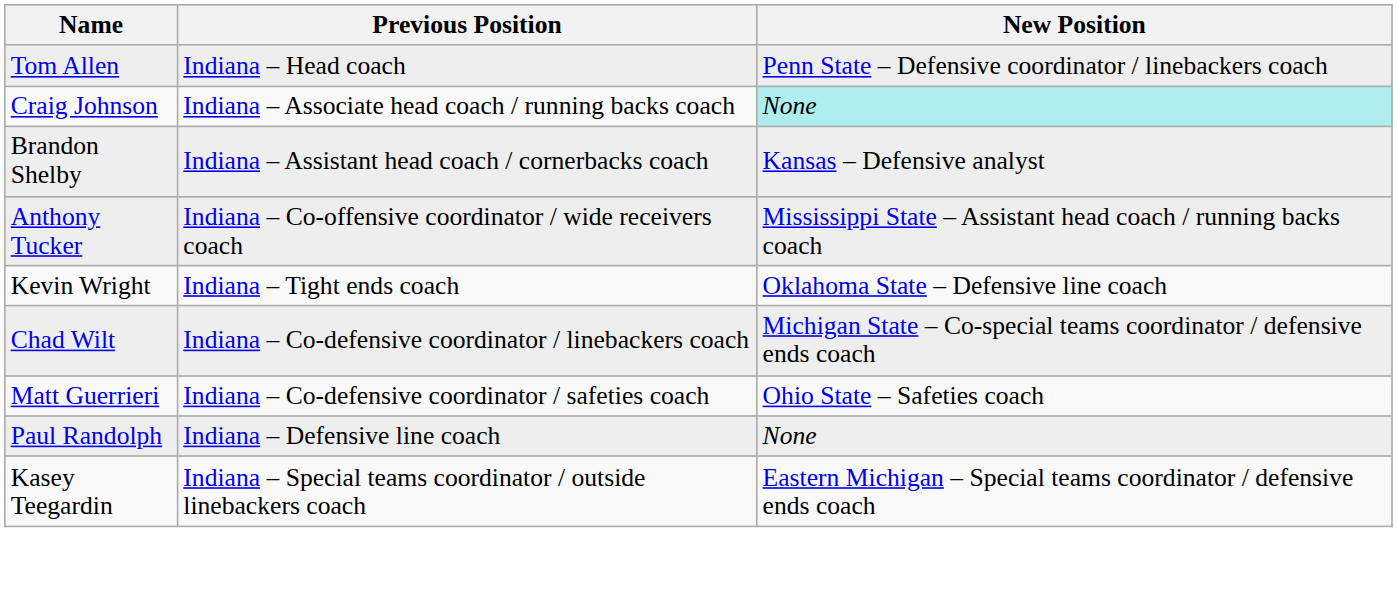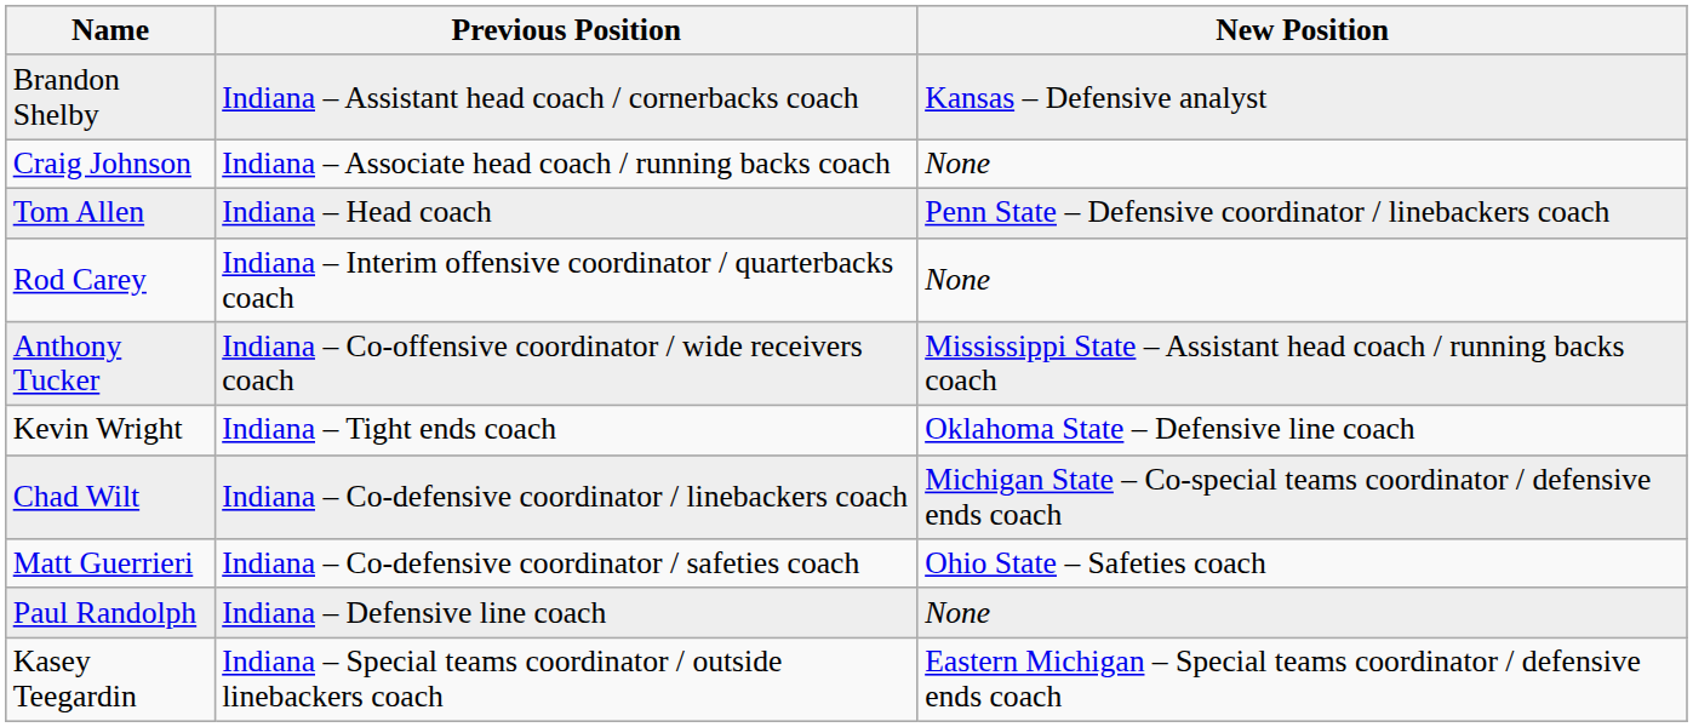rows swapped: Tom Allen <-> Brandon Shelby
Craig Johnson | New Position: paleturquoise background -> no background
+ row: Rod Carey | Indiana – Interim offensive coordinator / quarterbacks coach | None
